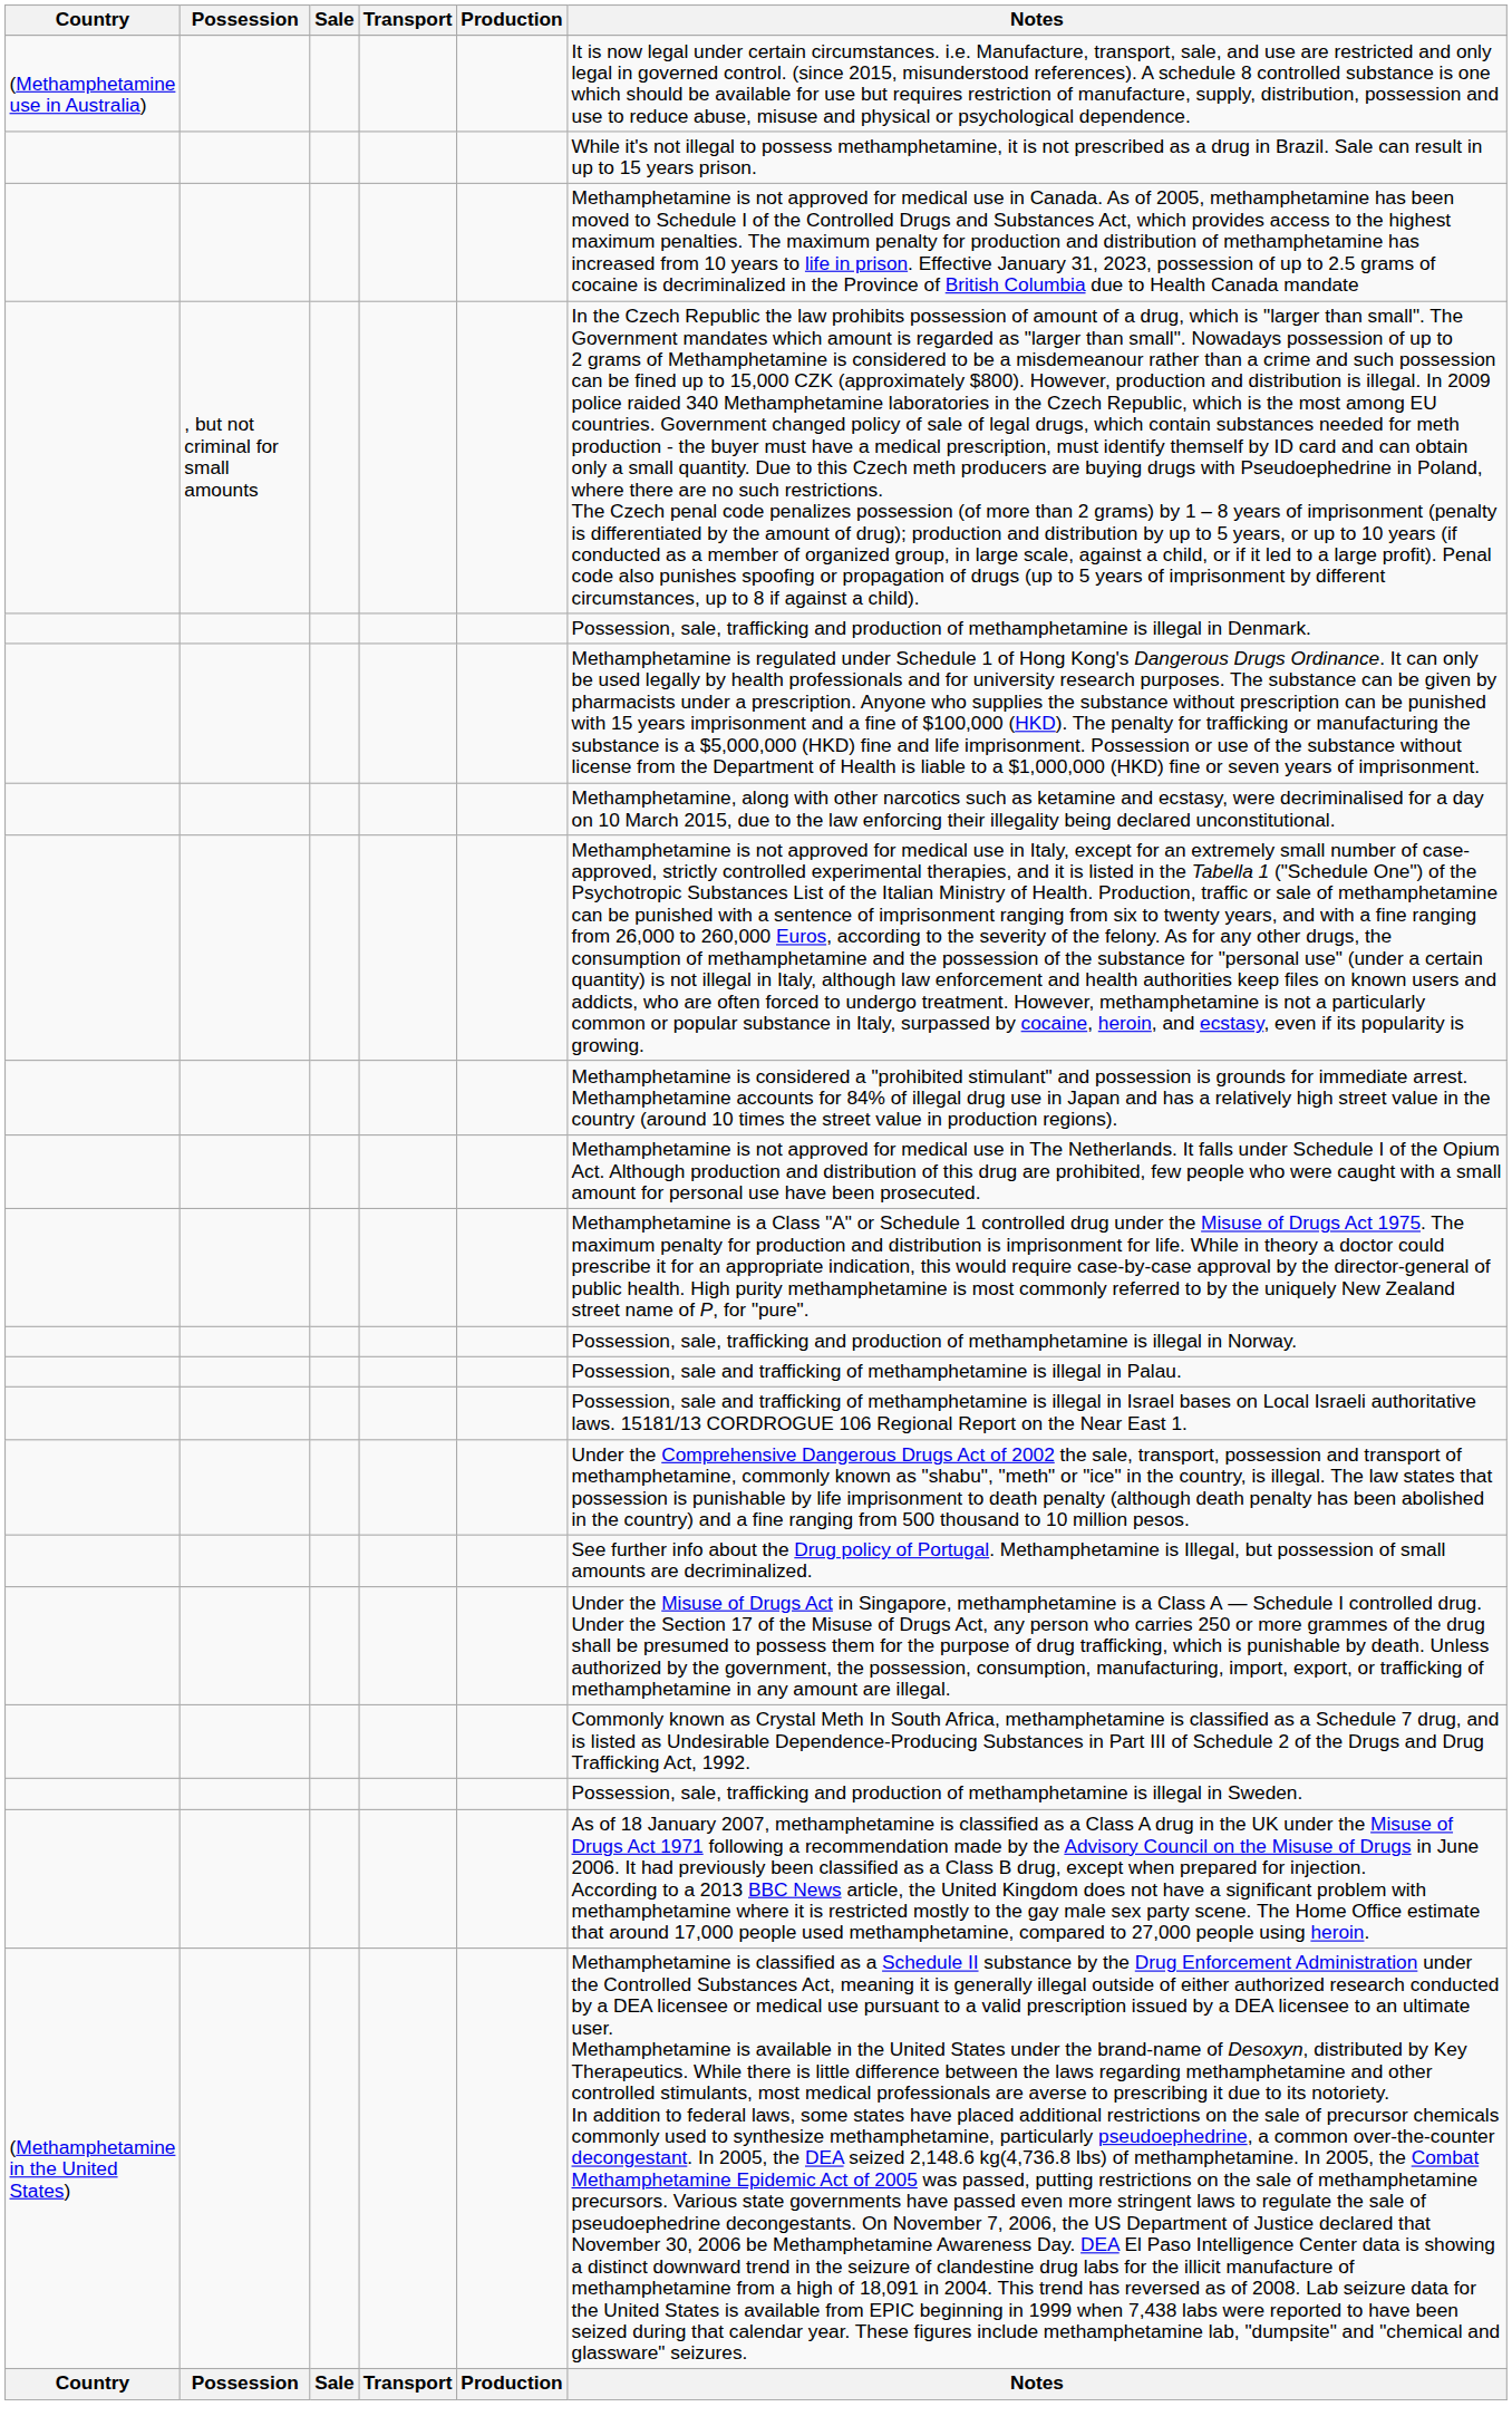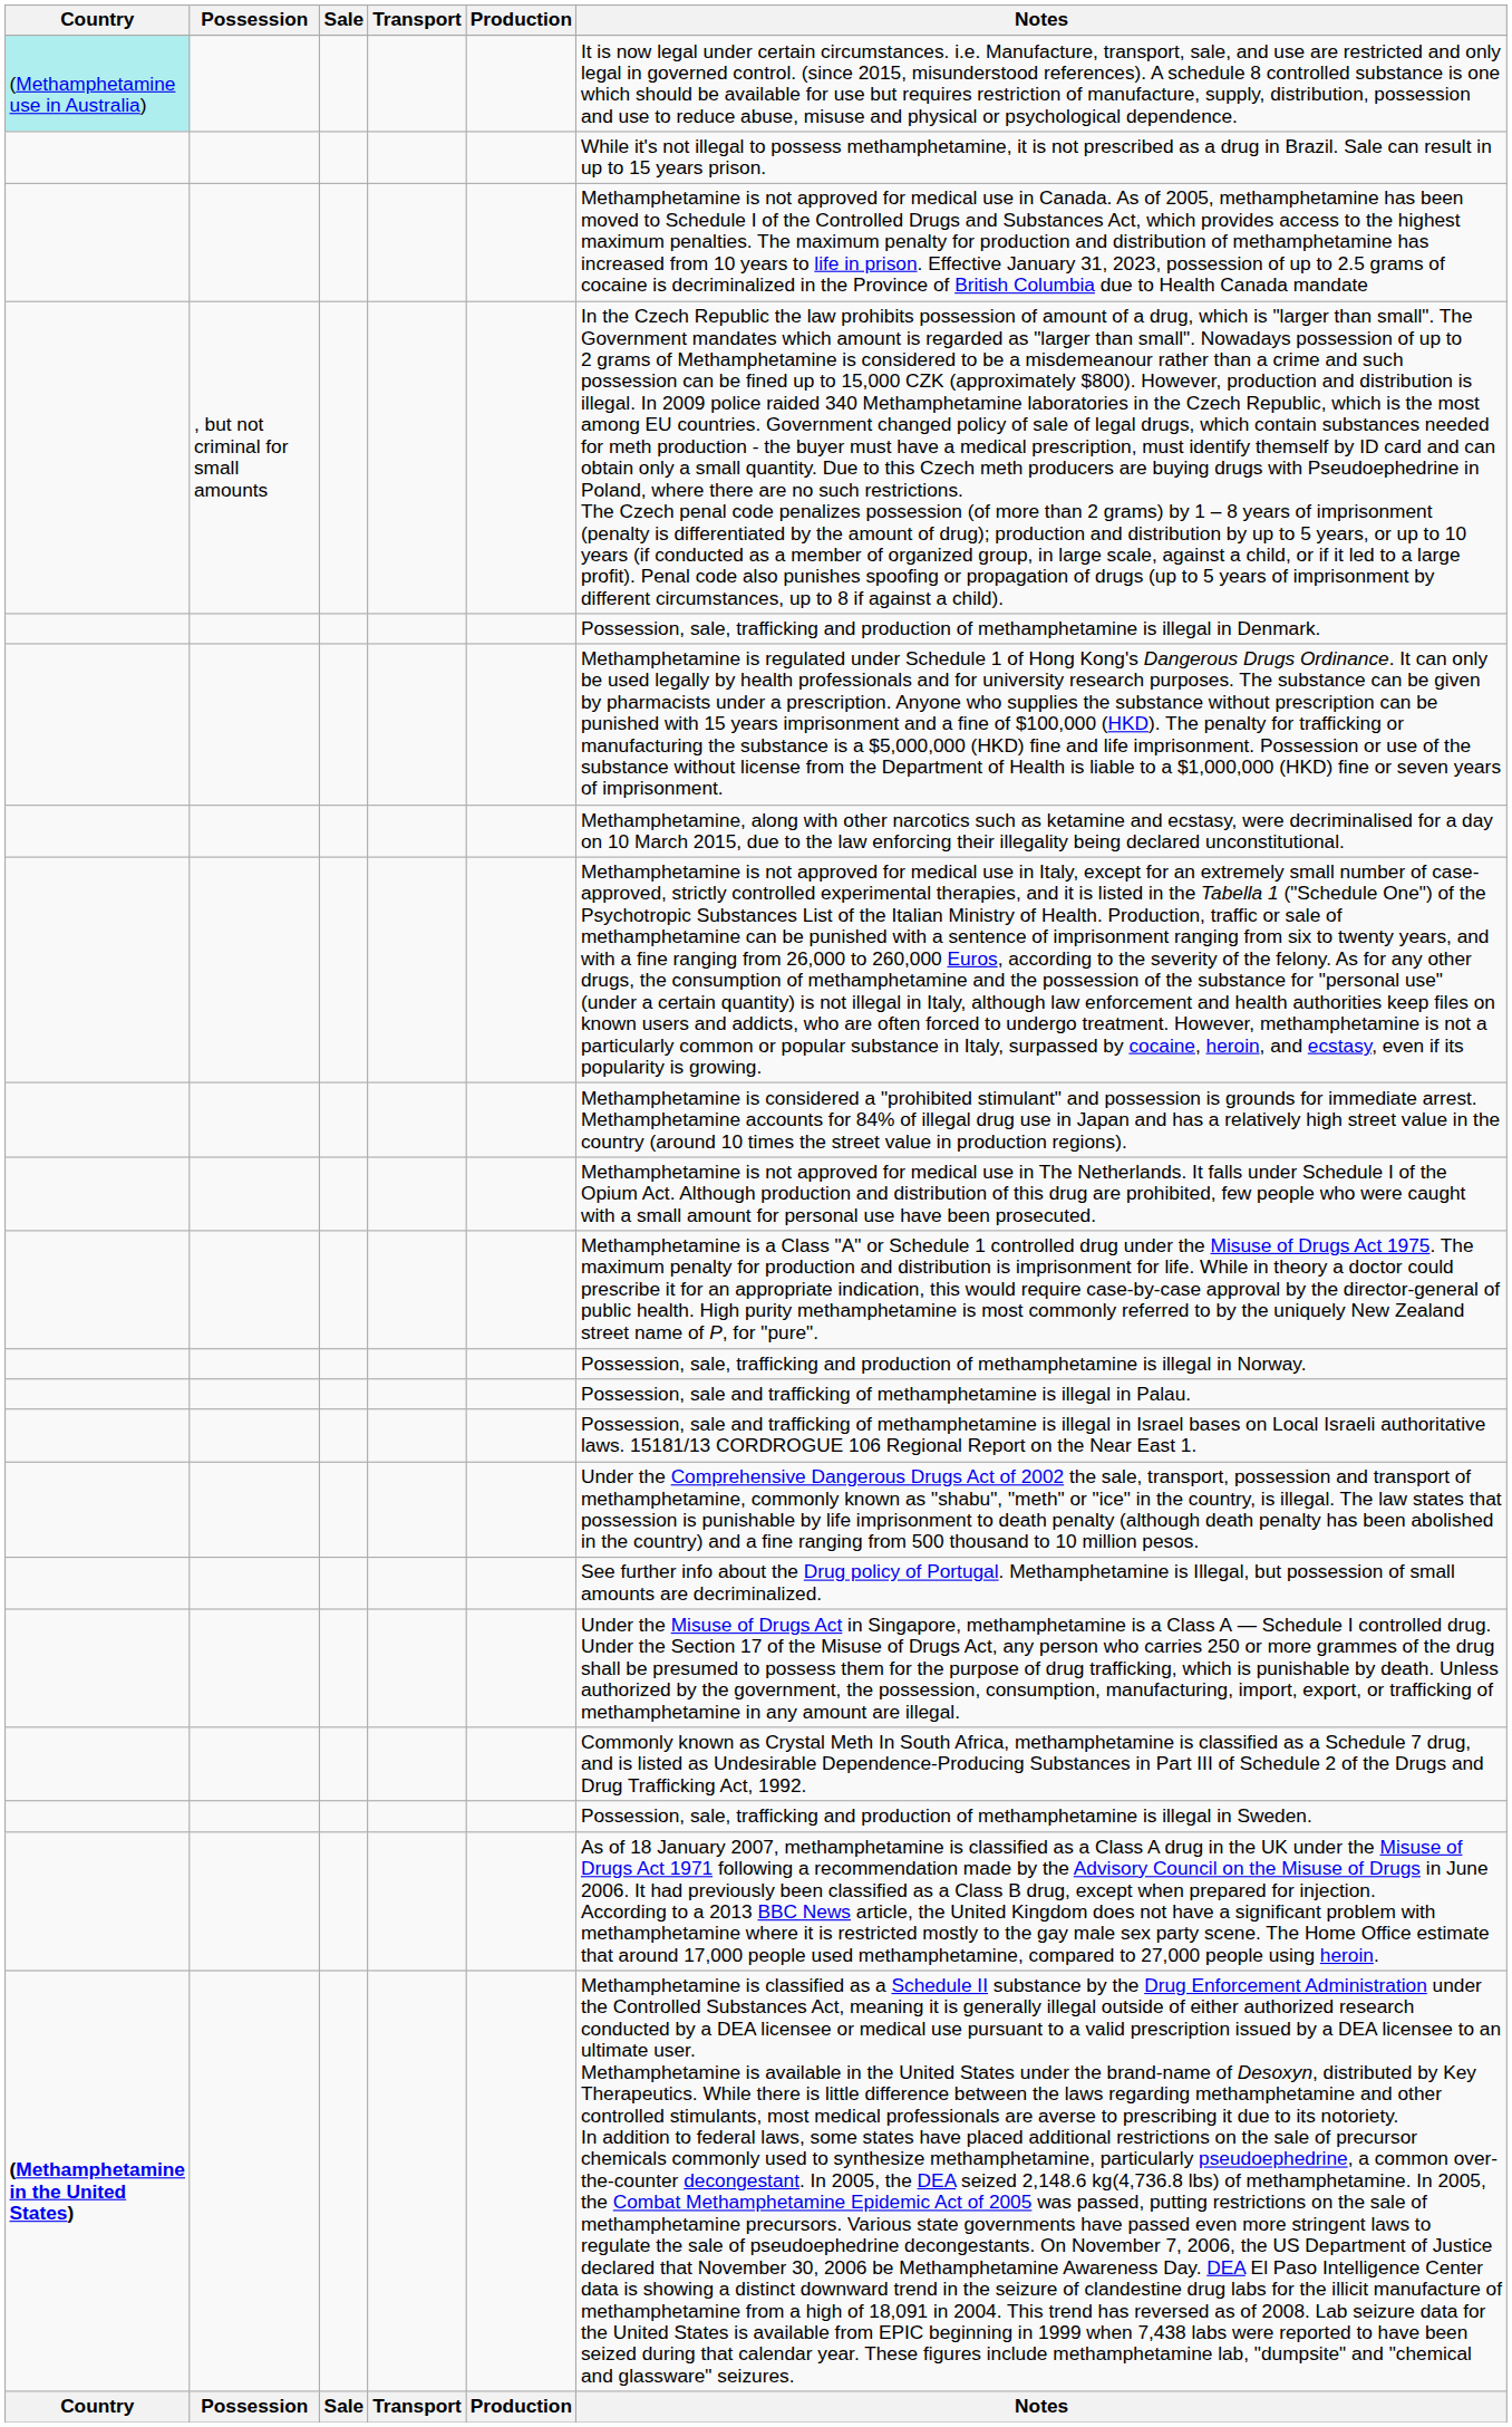(Methamphetamine use in Australia) | Country: no background -> paleturquoise background
(Methamphetamine in the United States) | Country: normal -> bold
